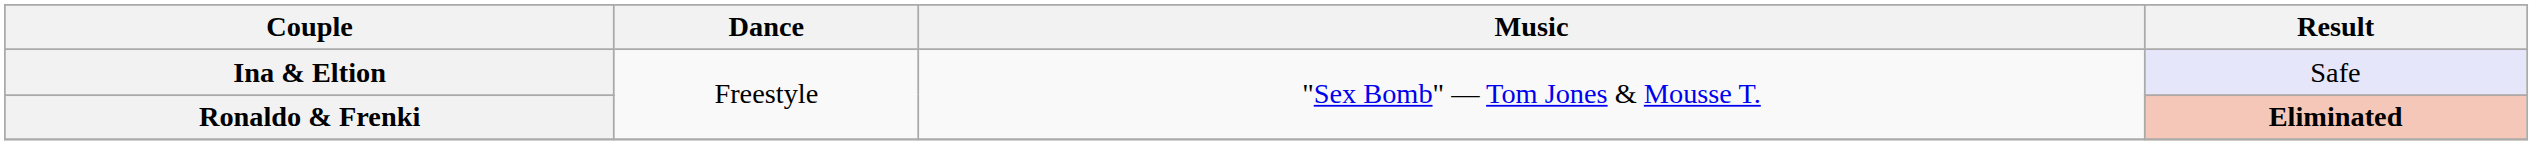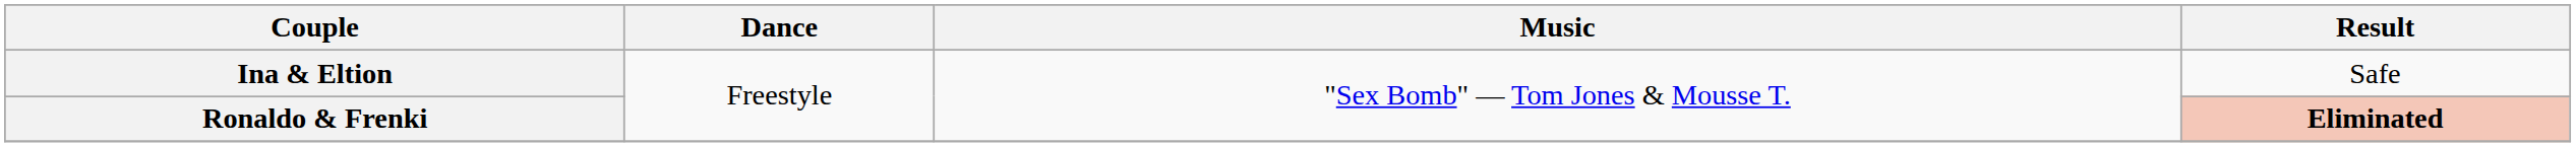Ina & Eltion | Result: lavender background -> no background
